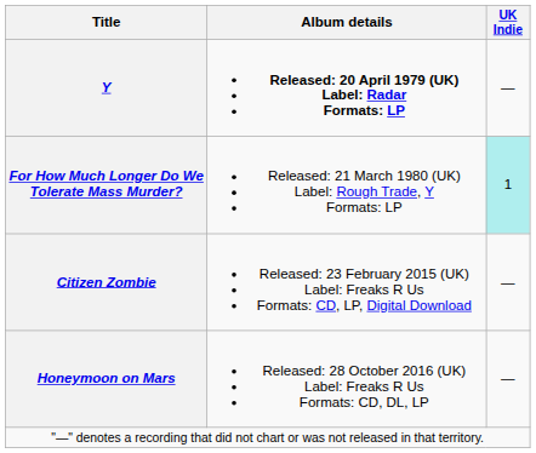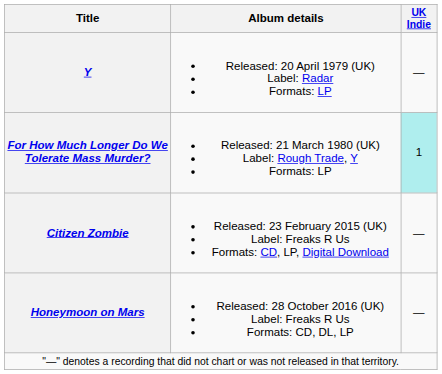Y | Album details: bold -> normal
